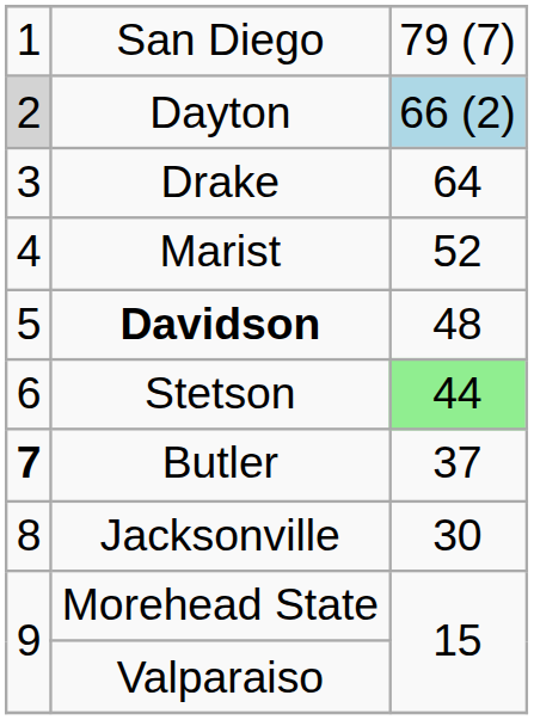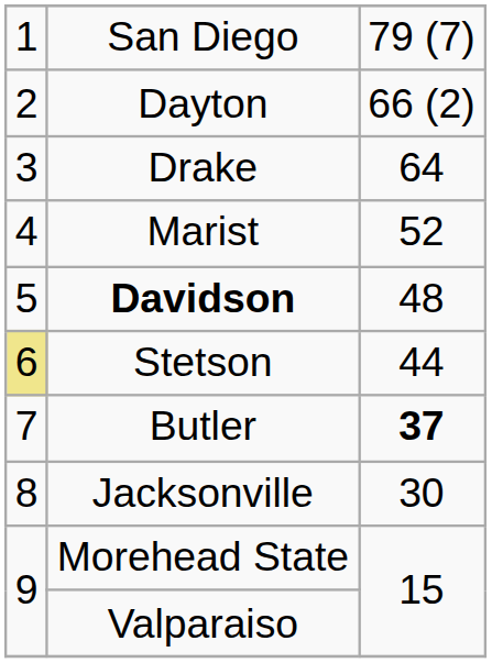Dayton | column 1: lightgrey background -> no background
Dayton | column 3: lightblue background -> no background
Stetson | column 1: no background -> khaki background
Stetson | column 3: lightgreen background -> no background
Butler | column 1: bold -> normal
Butler | column 3: normal -> bold
